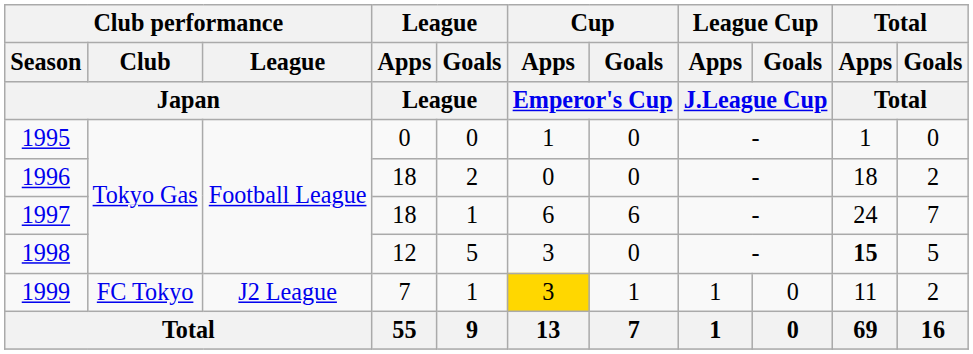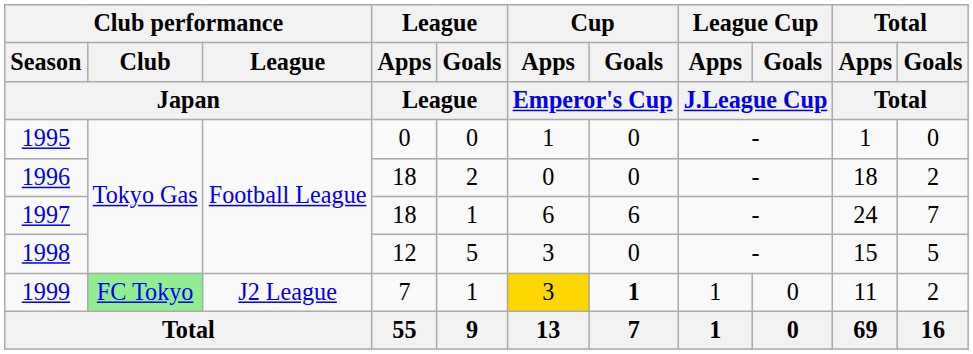1998 | Total / Apps / Total: bold -> normal
1999 | Club performance / Club / Japan: no background -> lightgreen background
1999 | Cup / Goals / Emperor's Cup: normal -> bold
